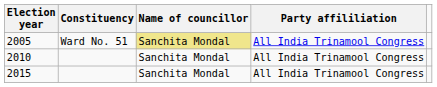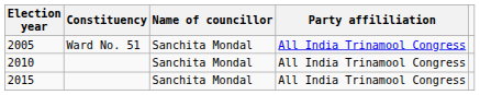2005 | Name of councillor: khaki background -> no background
